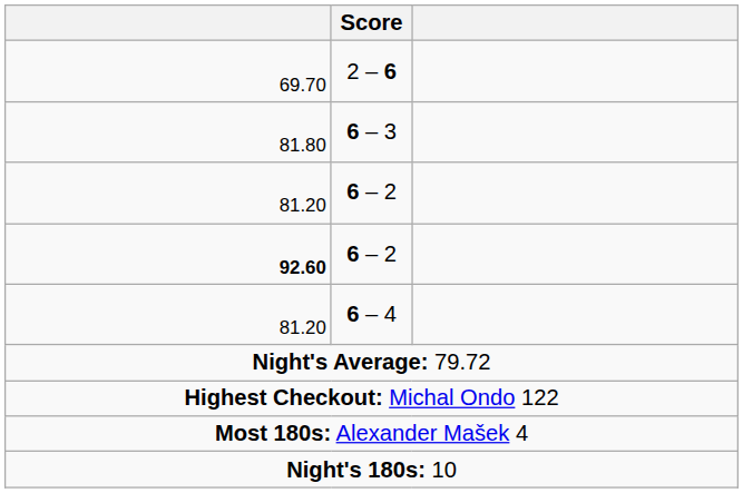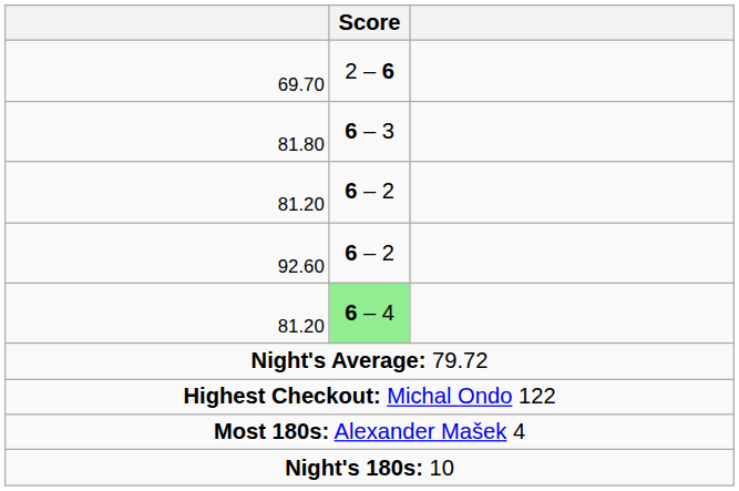92.60 | column 1: bold -> normal
81.20 / 6 – 4 | Score: no background -> lightgreen background
